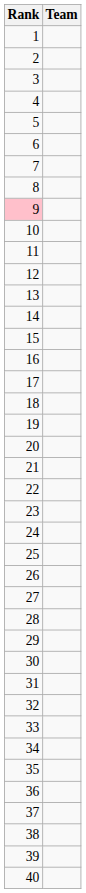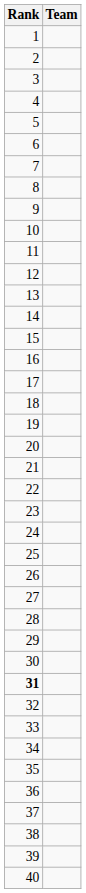9 | Rank: pink background -> no background
31 | Rank: normal -> bold
